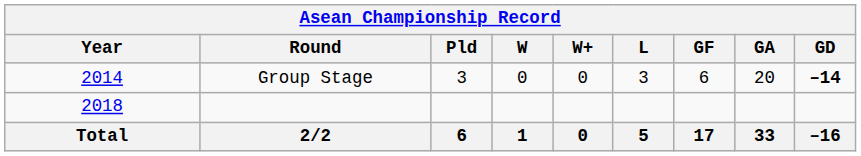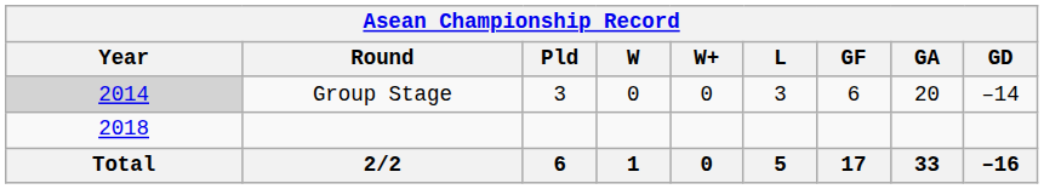Group Stage | Year: no background -> lightgrey background
Group Stage | GD: bold -> normal
